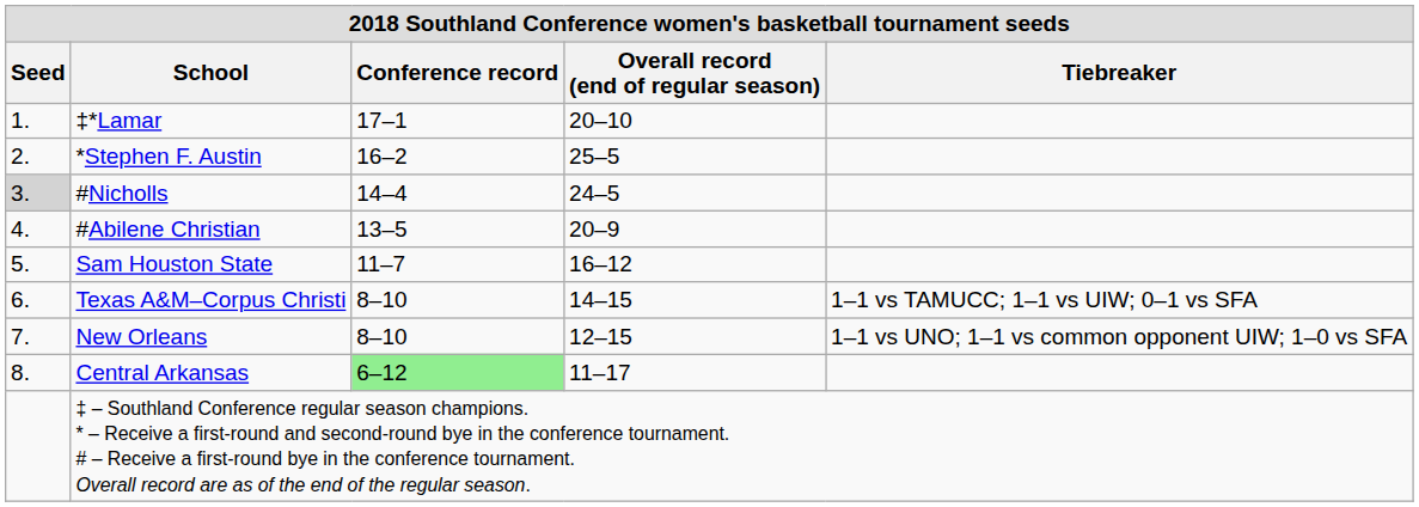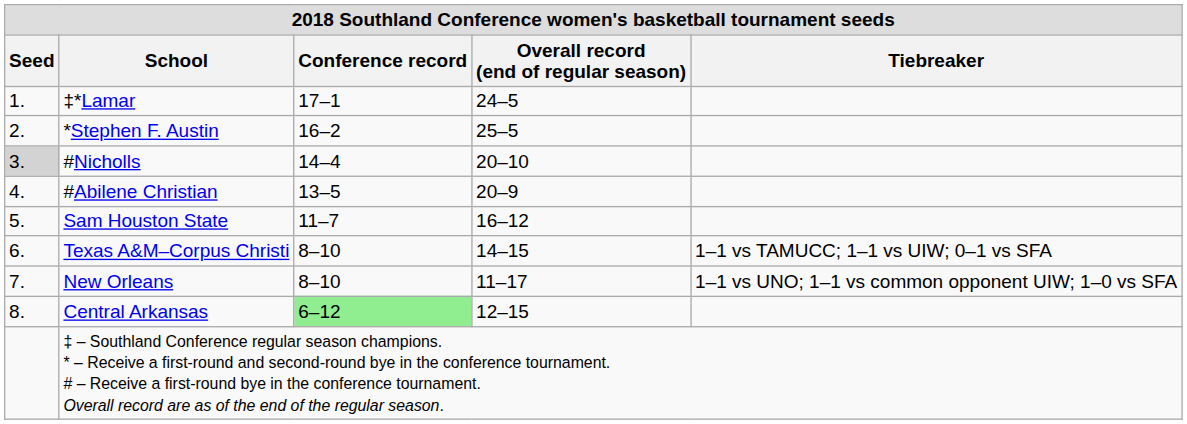‡*Lamar | Overall record (end of regular season): 20–10 -> 24–5
#Nicholls | Overall record (end of regular season): 24–5 -> 20–10
New Orleans | Overall record (end of regular season): 12–15 -> 11–17
Central Arkansas | Overall record (end of regular season): 11–17 -> 12–15
